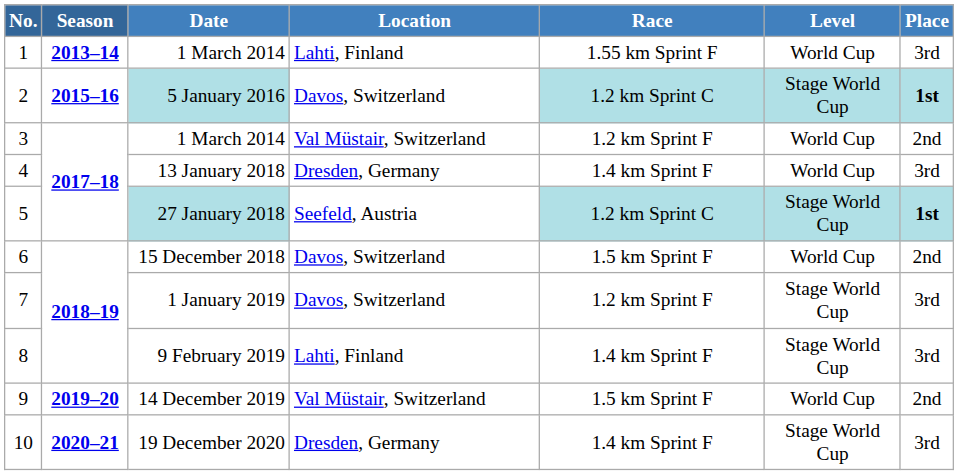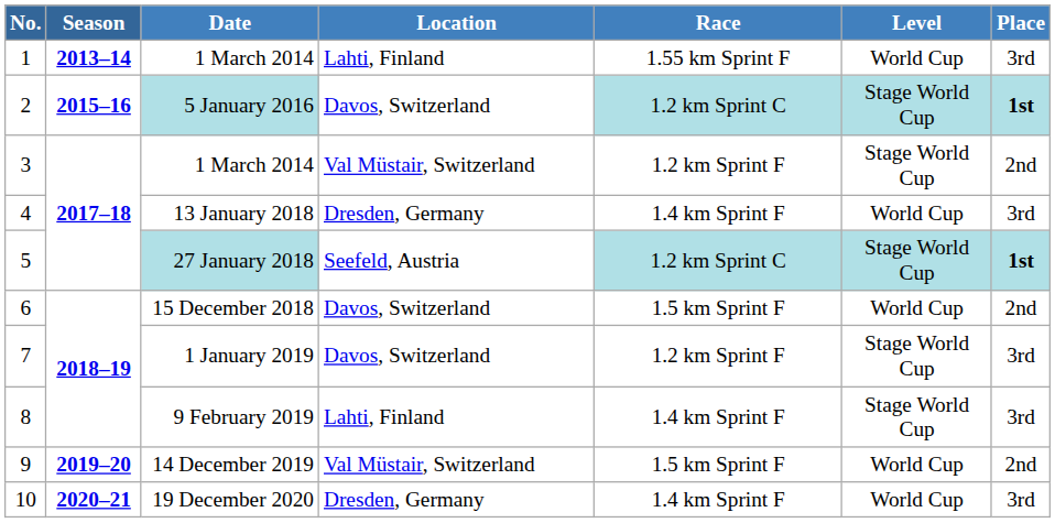3 / 1 March 2014 | Level: World Cup -> Stage World Cup
19 December 2020 | Level: Stage World Cup -> World Cup
